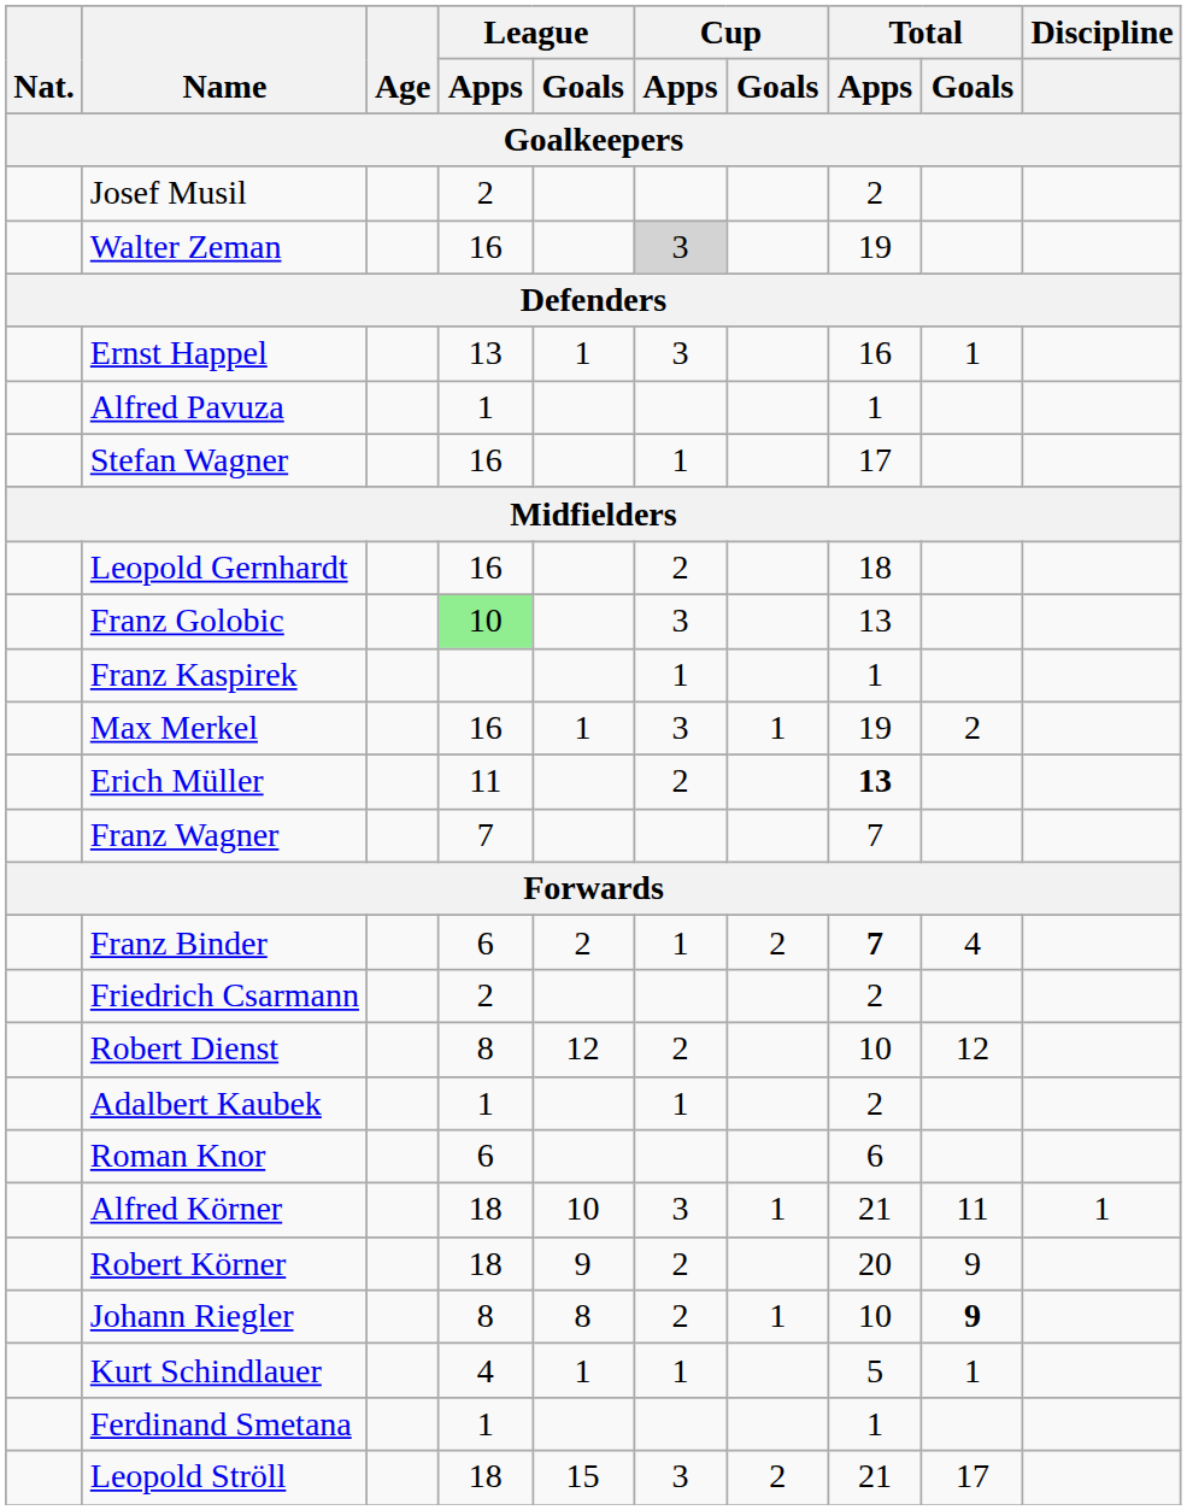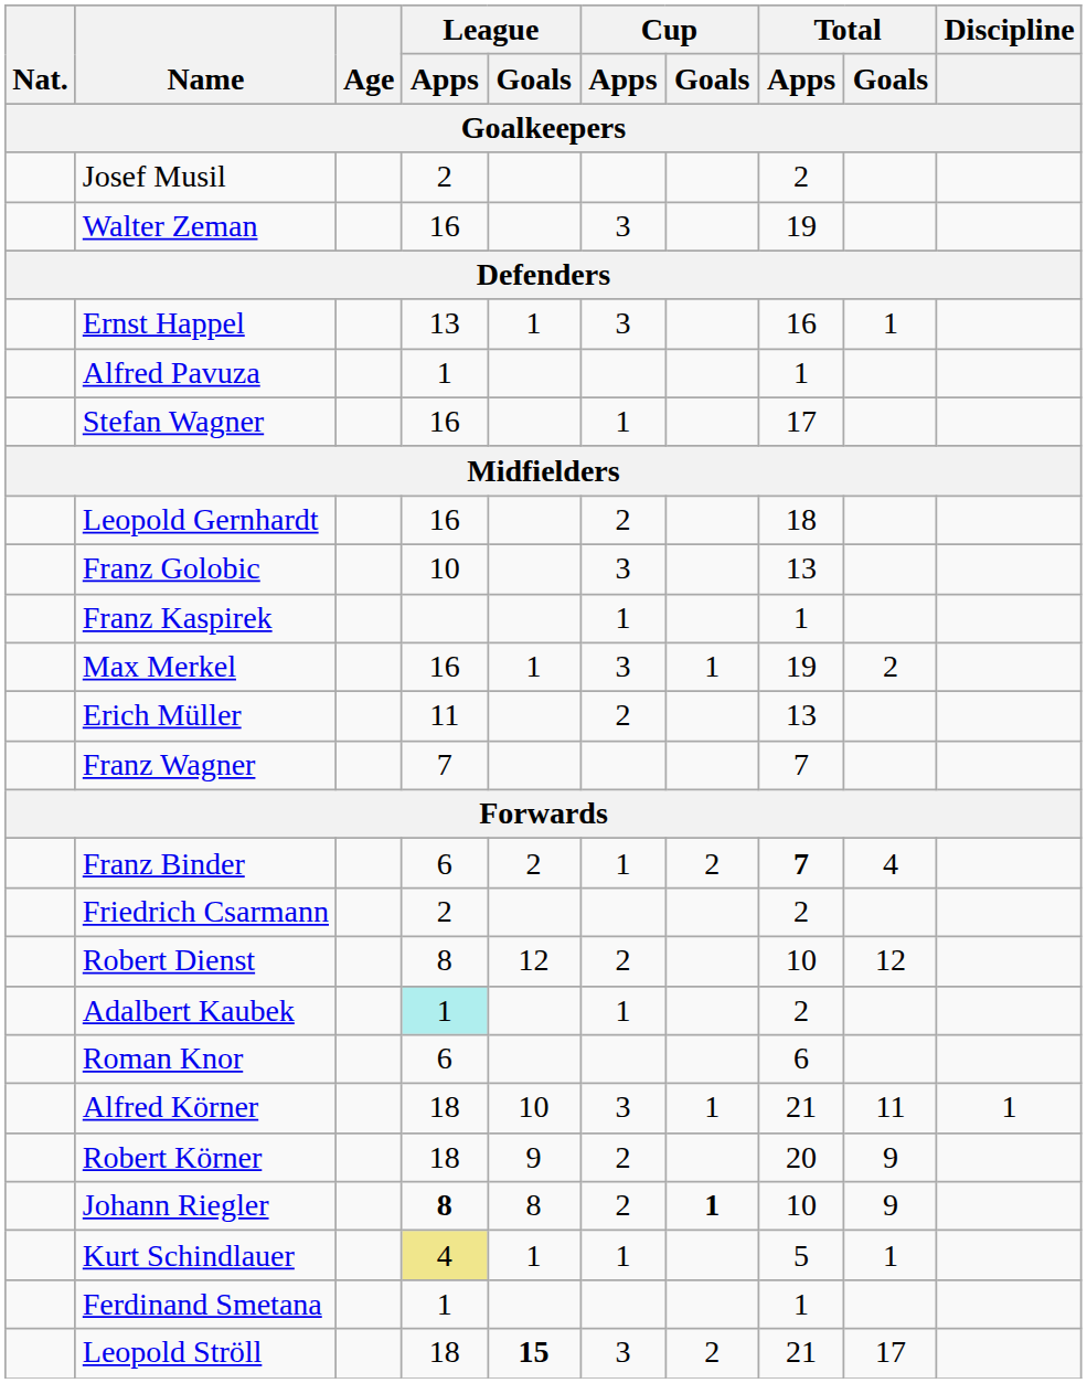Walter Zeman | Cup / Apps: lightgrey background -> no background
Franz Golobic | League / Apps: lightgreen background -> no background
Erich Müller | Total / Apps: bold -> normal
Adalbert Kaubek | League / Apps: no background -> paleturquoise background
Johann Riegler | League / Apps: normal -> bold
Johann Riegler | Cup / Goals: normal -> bold
Johann Riegler | Total / Goals: bold -> normal
Kurt Schindlauer | League / Apps: no background -> khaki background
Leopold Ströll | League / Goals: normal -> bold
